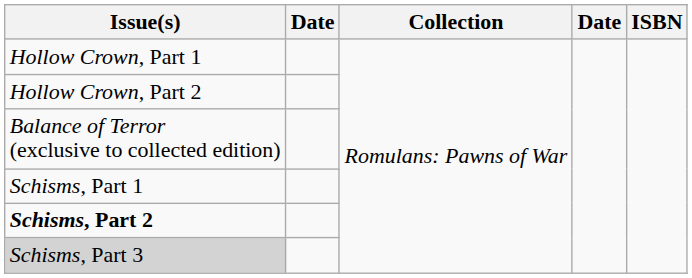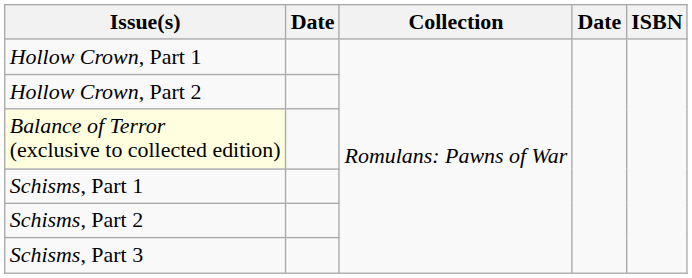Balance of Terror (exclusive to collected edition) | Issue(s): no background -> lightyellow background
Schisms, Part 2 | Issue(s): bold -> normal
Schisms, Part 3 | Issue(s): lightgrey background -> no background
